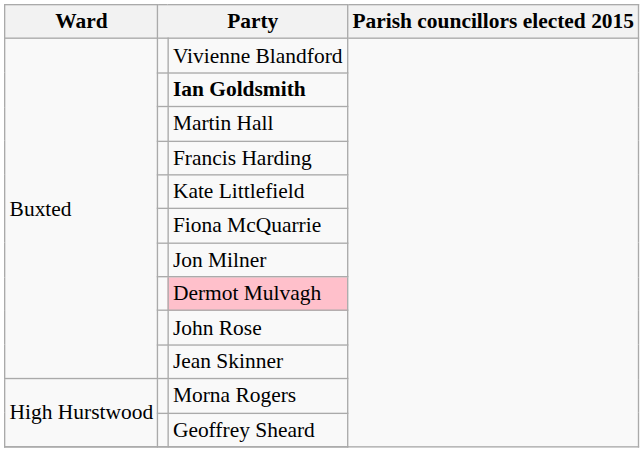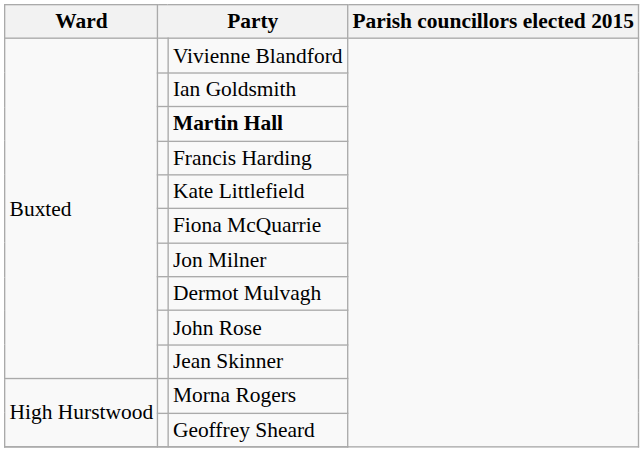Ian Goldsmith | column 3: bold -> normal
Martin Hall | column 3: normal -> bold
Dermot Mulvagh | column 3: pink background -> no background
